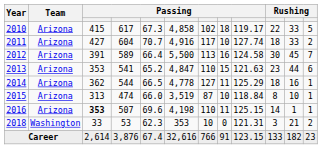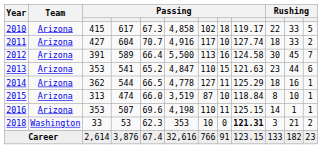2016 | column 3: bold -> normal
2018 | column 9: normal -> bold
